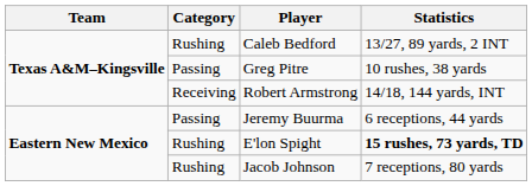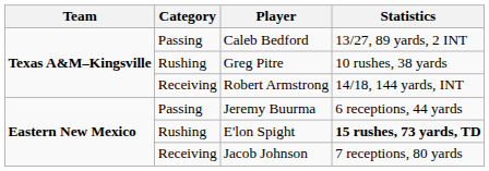Caleb Bedford | Category: Rushing -> Passing
Greg Pitre | Category: Passing -> Rushing
Jacob Johnson | Category: Rushing -> Receiving
